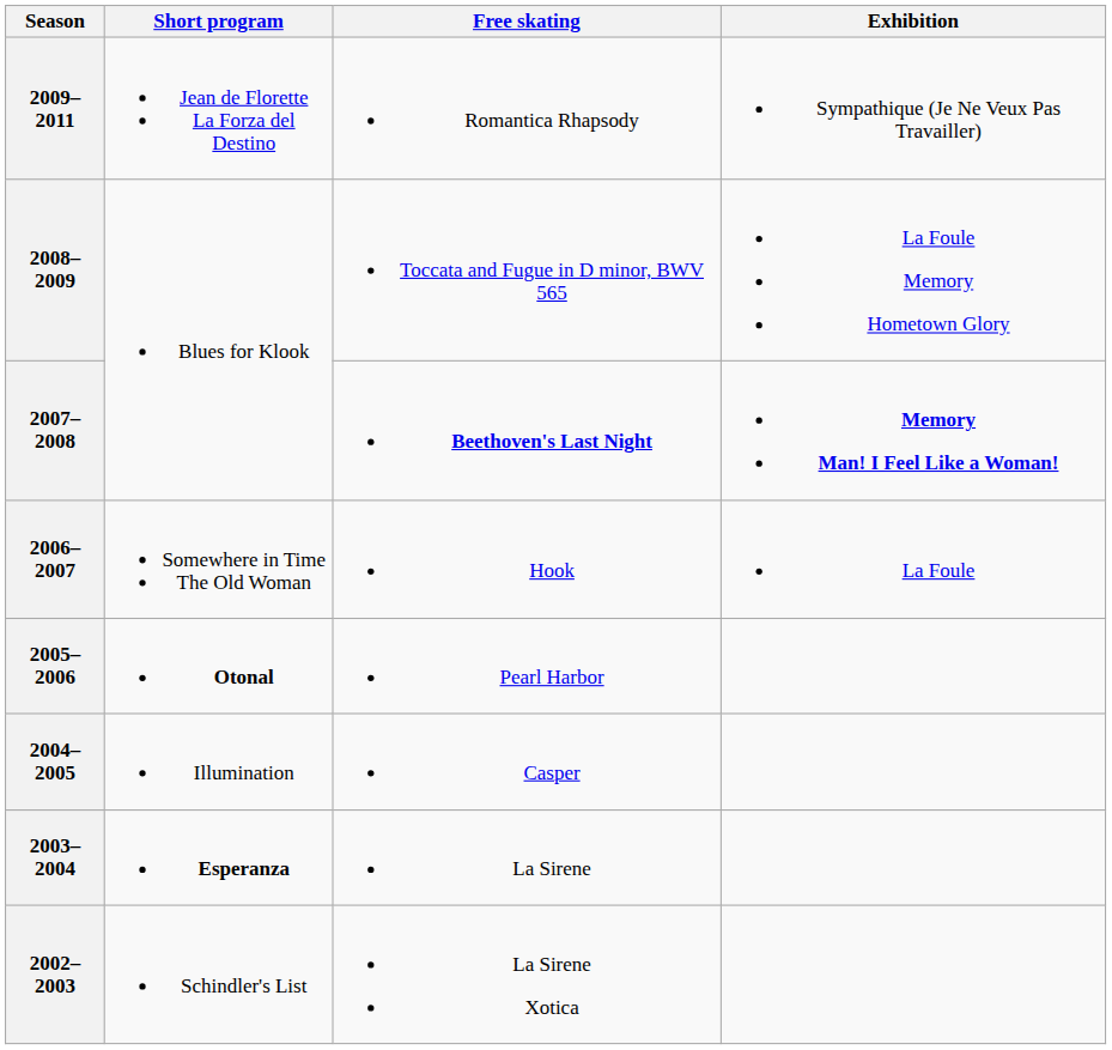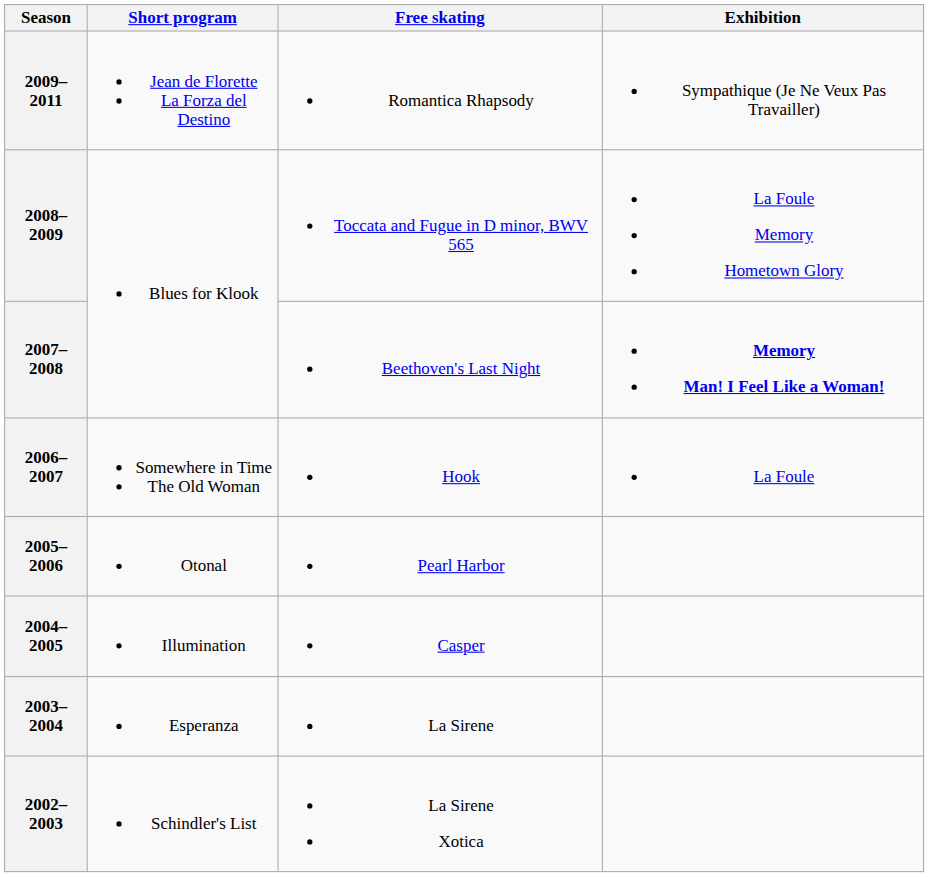2007–2008 | Free skating: bold -> normal
2005–2006 | Short program: bold -> normal
2003–2004 | Short program: bold -> normal
